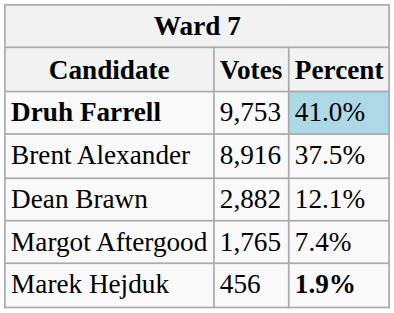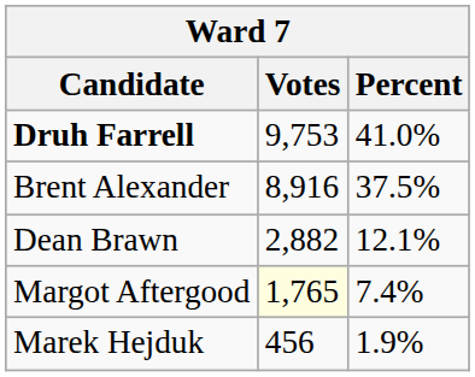Druh Farrell | Percent: lightblue background -> no background
Margot Aftergood | Votes: no background -> lightyellow background
Marek Hejduk | Percent: bold -> normal
